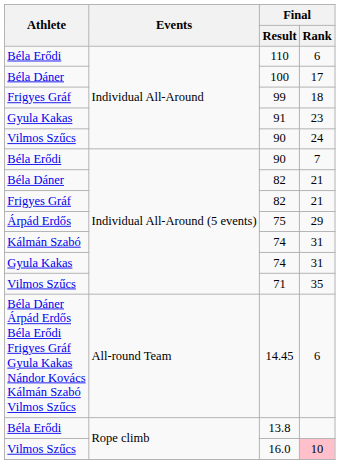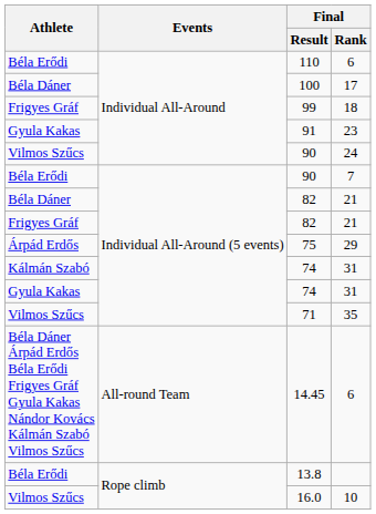16.0 | Final / Rank: pink background -> no background
